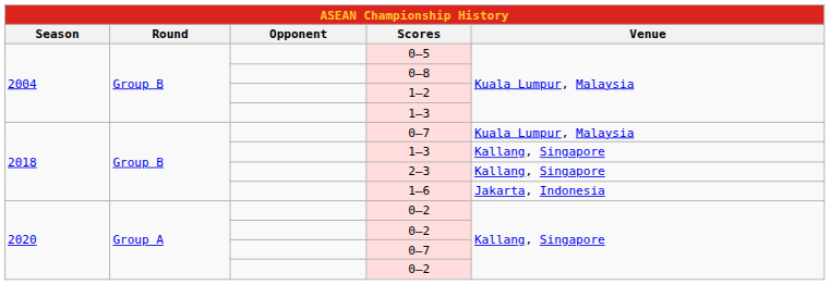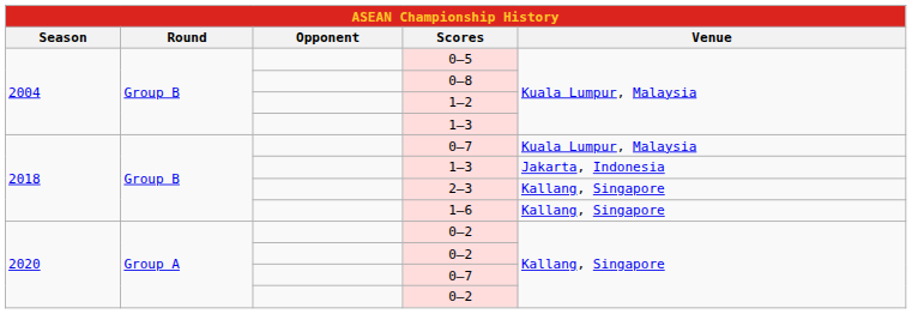2018 / 1–3 | Venue: Kallang, Singapore -> Jakarta, Indonesia
1–6 | Venue: Jakarta, Indonesia -> Kallang, Singapore
